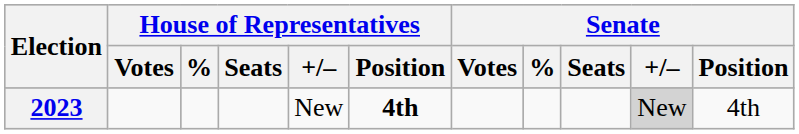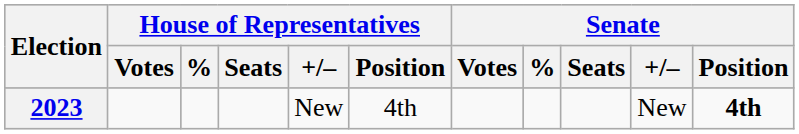2023 | House of Representatives / Position: bold -> normal
2023 | Senate / +/–: lightgrey background -> no background
2023 | Senate / Position: normal -> bold
